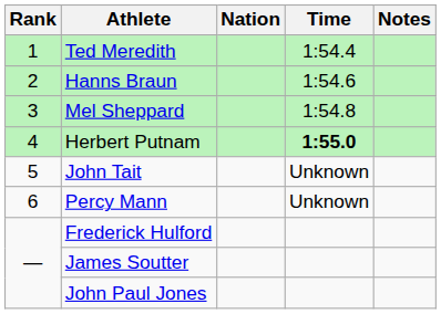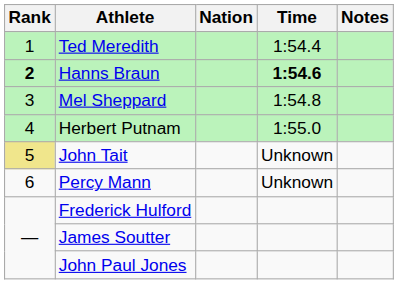Hanns Braun | Rank: normal -> bold
Hanns Braun | Time: normal -> bold
Herbert Putnam | Time: bold -> normal
John Tait | Rank: no background -> khaki background
